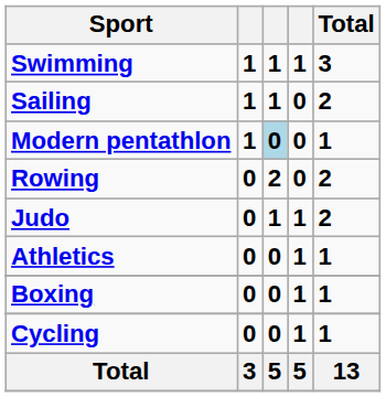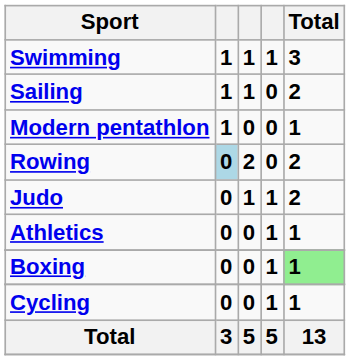Modern pentathlon | column 3: lightblue background -> no background
Rowing | column 2: no background -> lightblue background
Boxing | Total: no background -> lightgreen background
